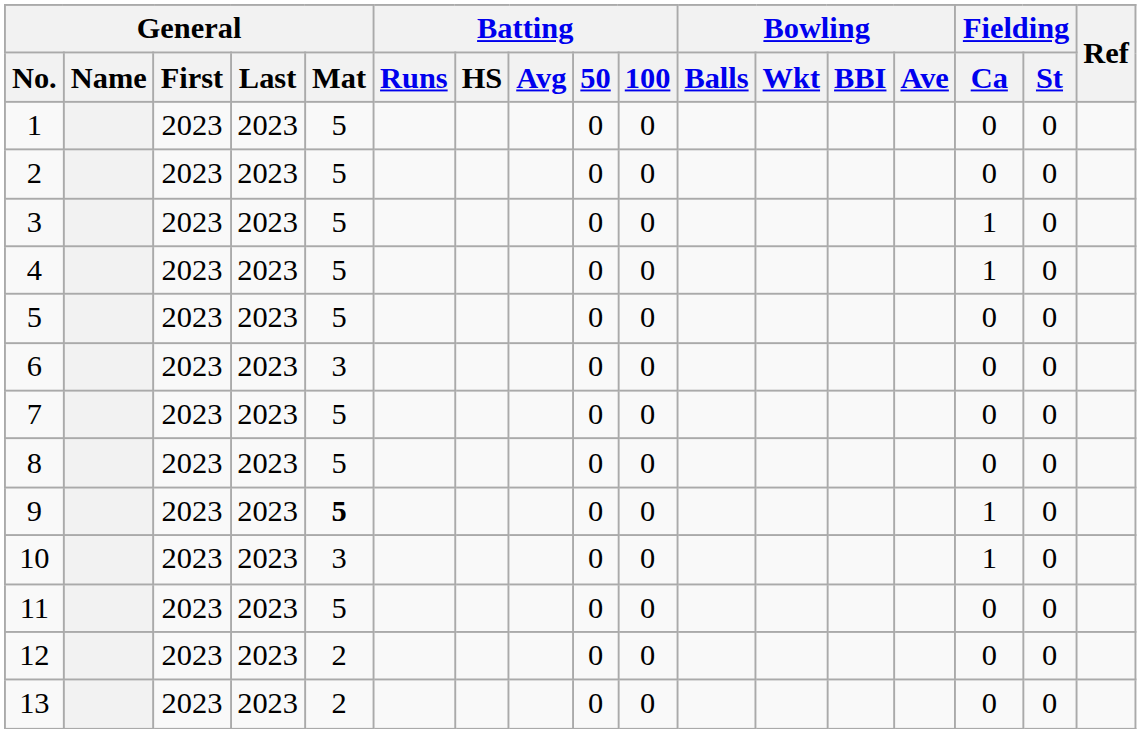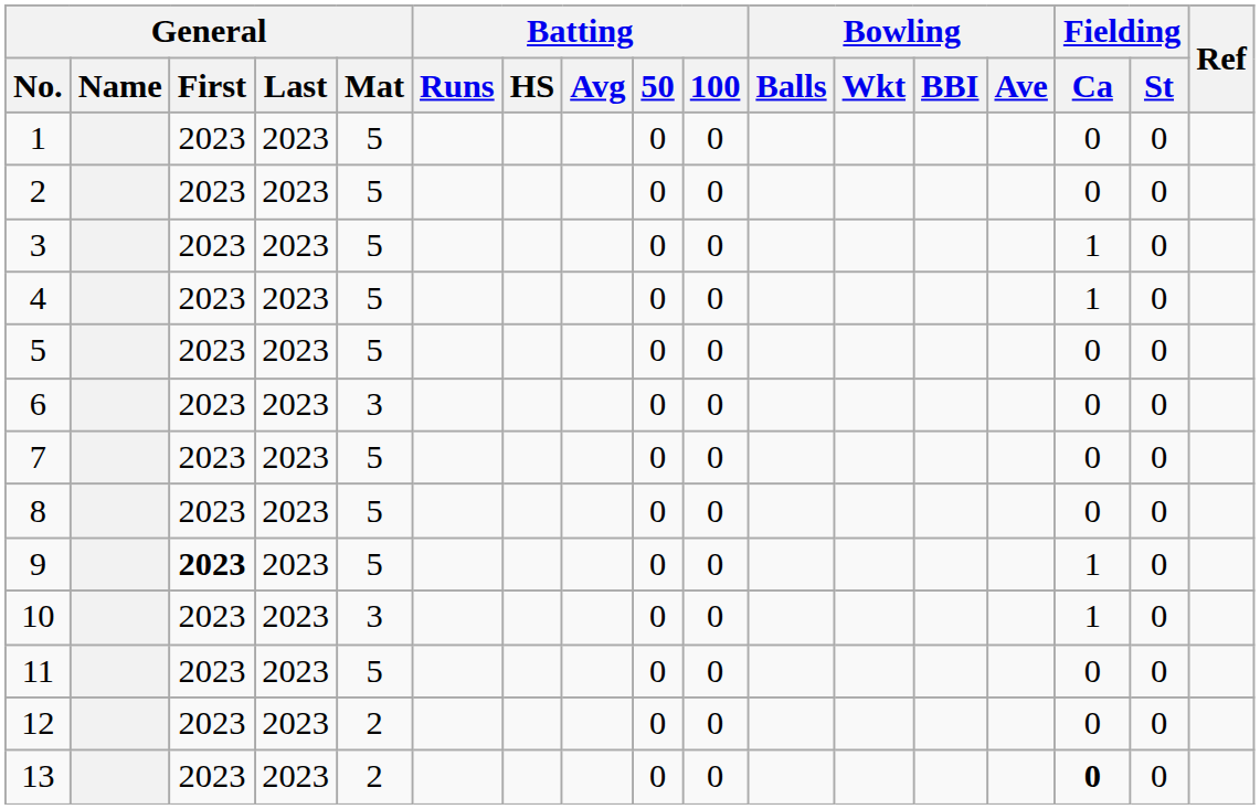9 | General / First: normal -> bold
9 | General / Mat: bold -> normal
13 | Fielding / Ca: normal -> bold
